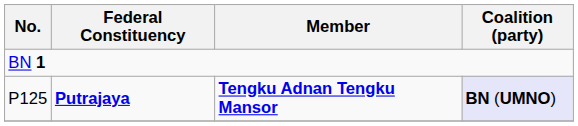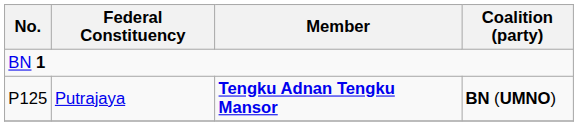P125 | Federal Constituency: bold -> normal
P125 | Coalition (party): lavender background -> no background
